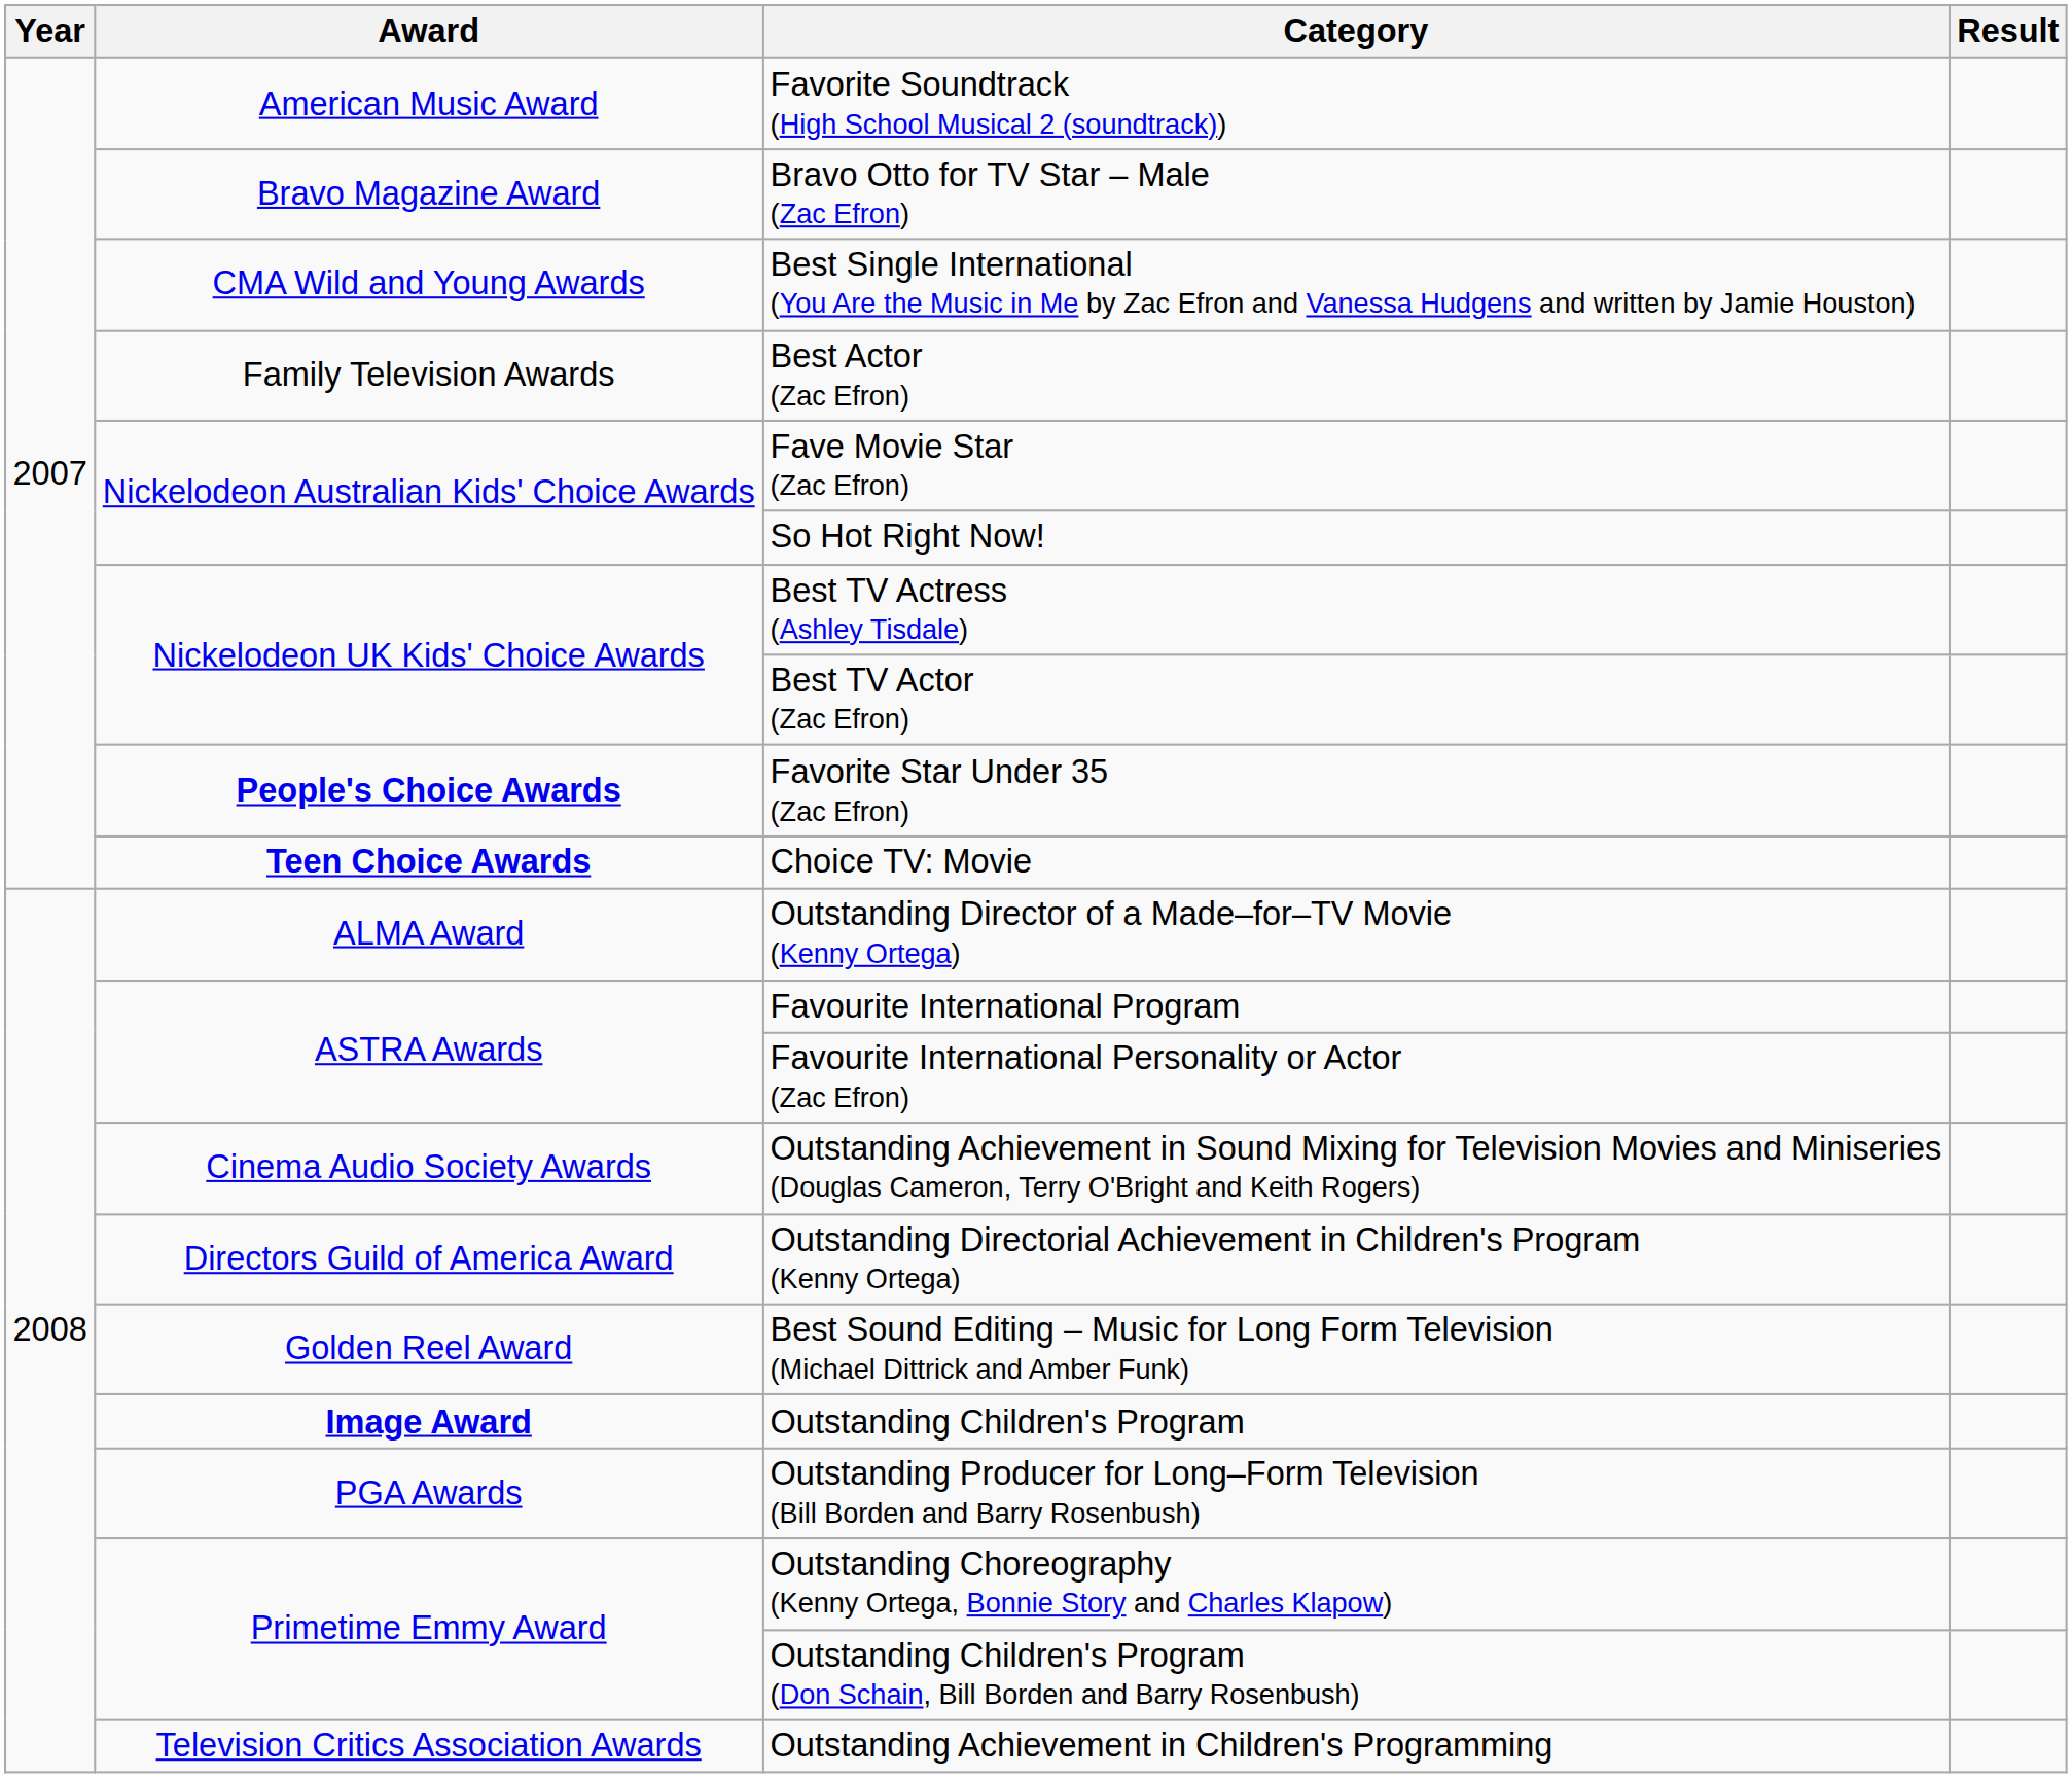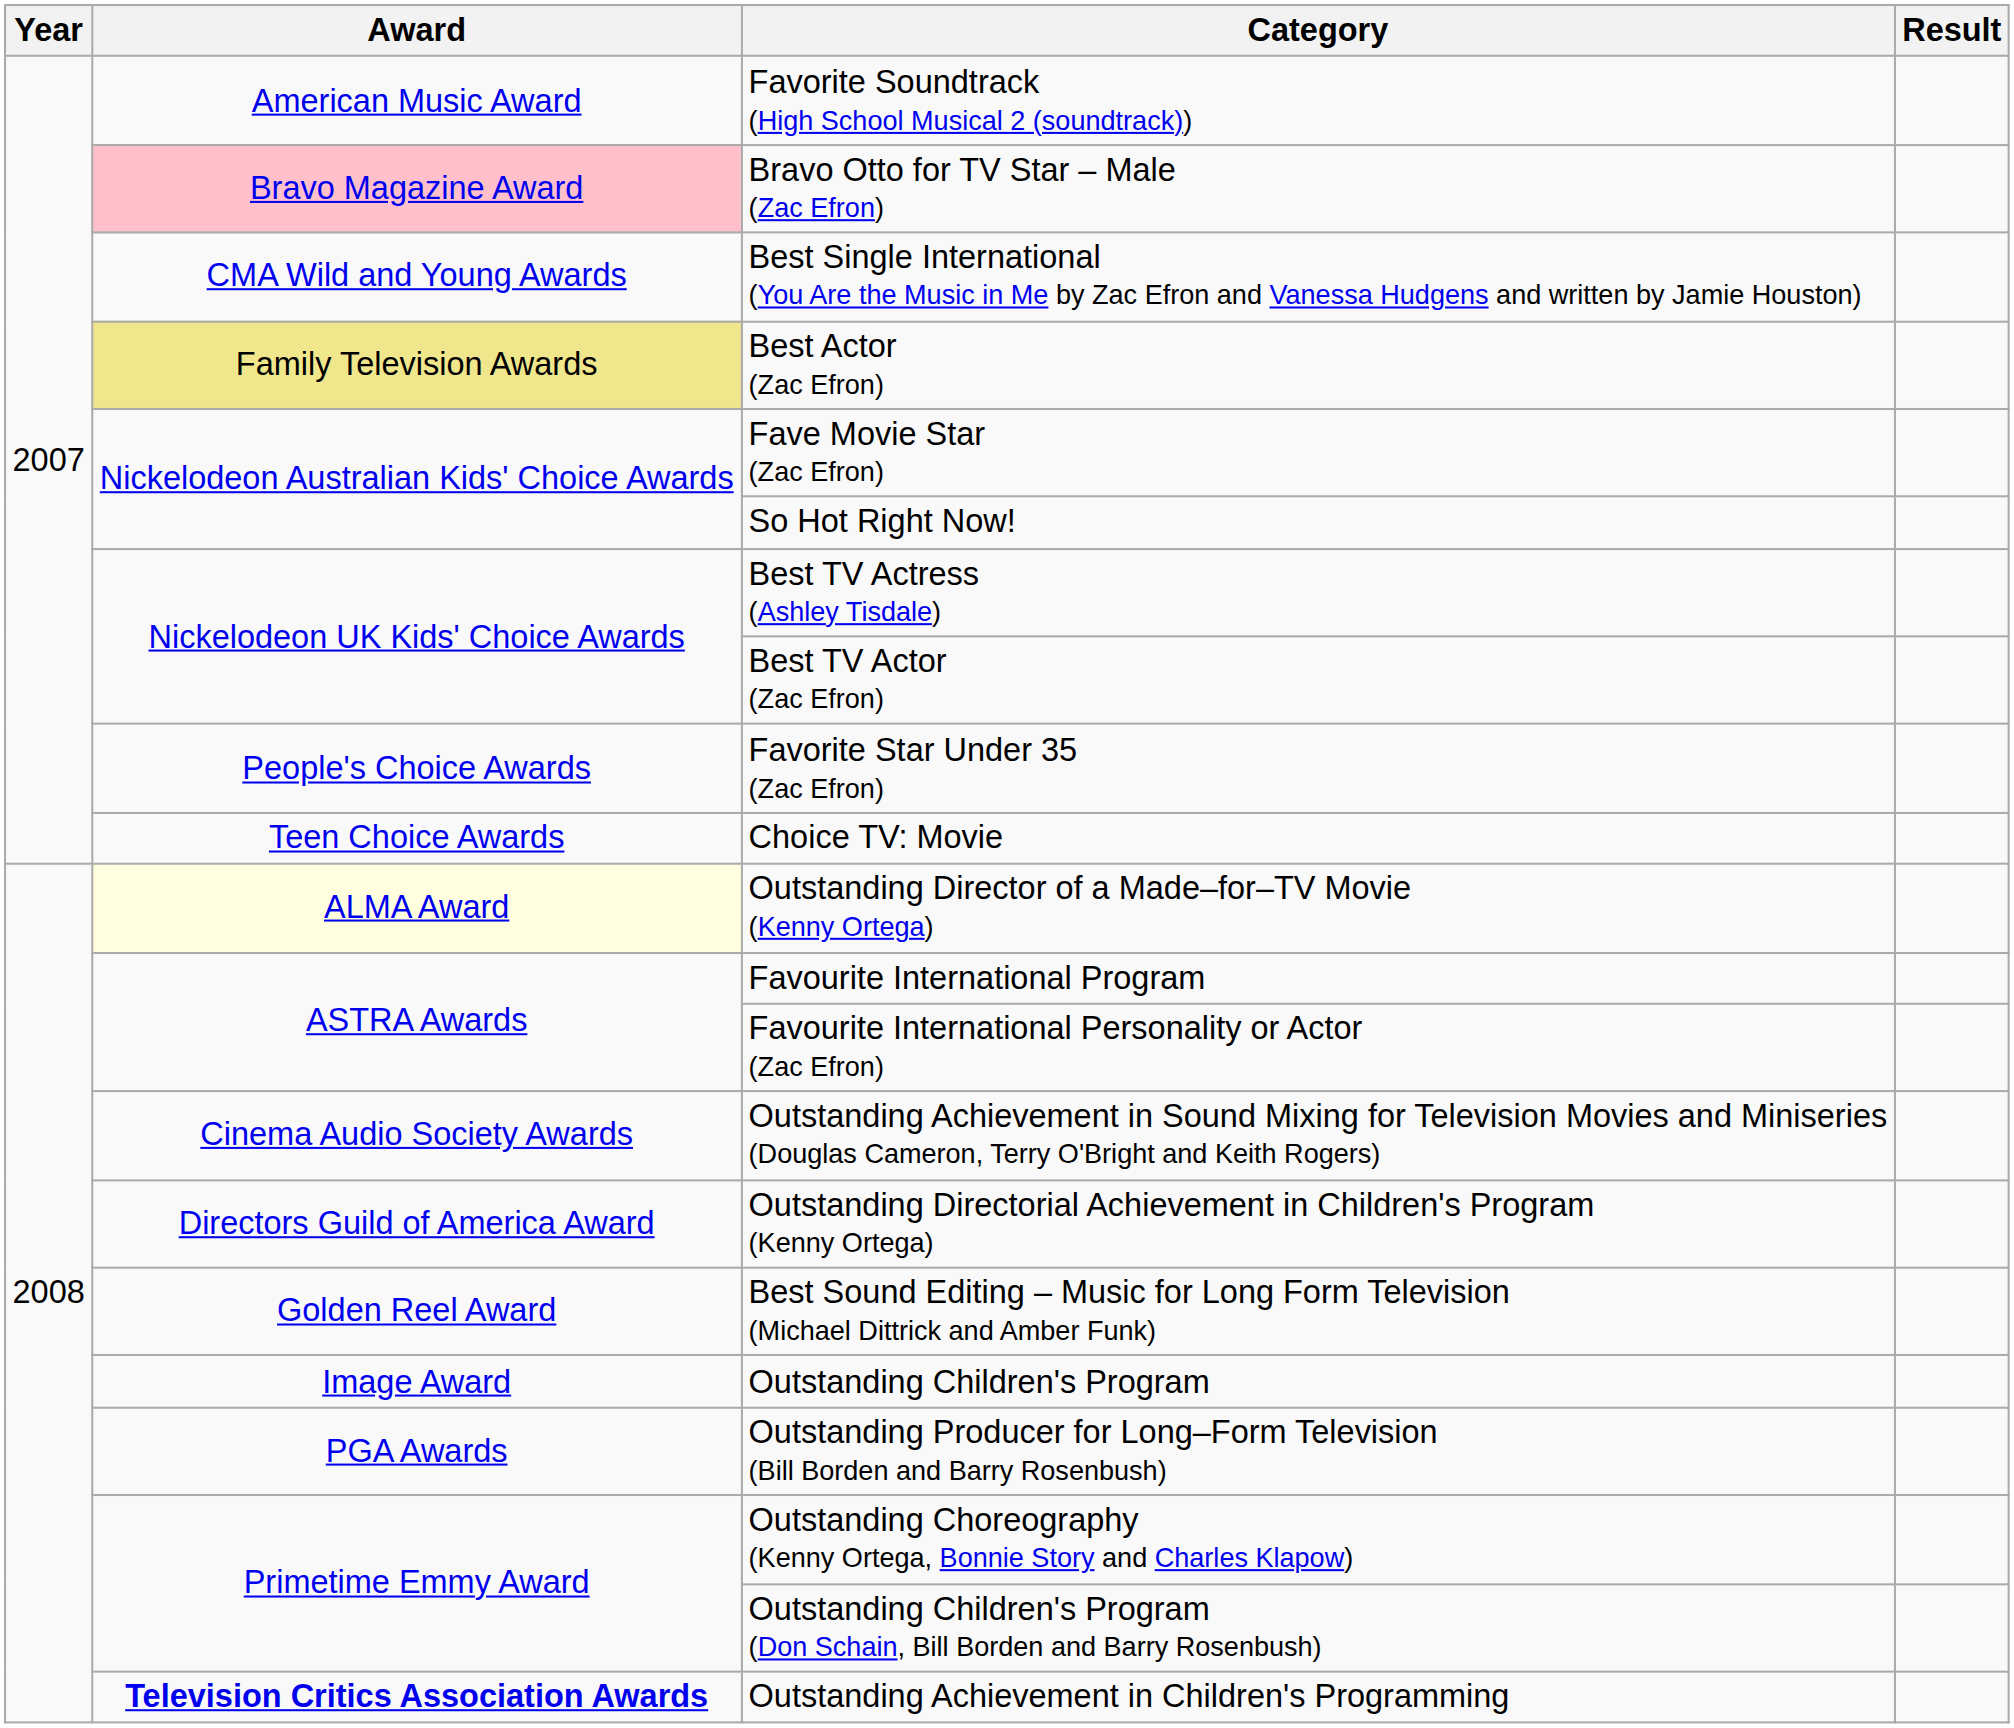Bravo Otto for TV Star – Male (Zac Efron) | Award: no background -> pink background
Best Actor (Zac Efron) | Award: no background -> khaki background
Favorite Star Under 35 (Zac Efron) | Award: bold -> normal
Choice TV: Movie | Award: bold -> normal
Outstanding Director of a Made–for–TV Movie (Kenny Ortega) | Award: no background -> lightyellow background
Outstanding Children's Program | Award: bold -> normal
Outstanding Achievement in Children's Programming | Award: normal -> bold
